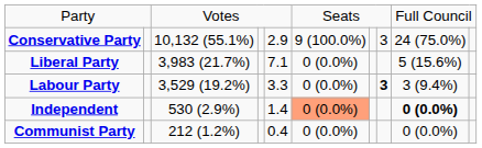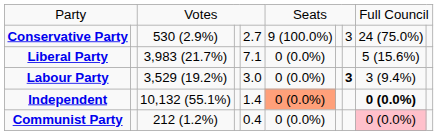Conservative Party | column 3: 10,132 (55.1%) -> 530 (2.9%)
Conservative Party | column 5: 2.9 -> 2.7
Labour Party | column 5: 3.3 -> 3.0
Independent | column 3: 530 (2.9%) -> 10,132 (55.1%)
Communist Party | column 9: no background -> pink background
